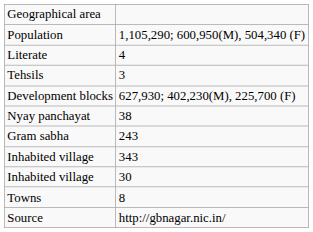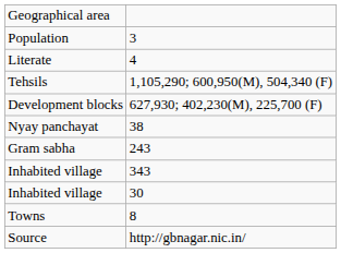row 2 | column 2: 1,105,290; 600,950(M), 504,340 (F) -> 3
row 4 | column 2: 3 -> 1,105,290; 600,950(M), 504,340 (F)
